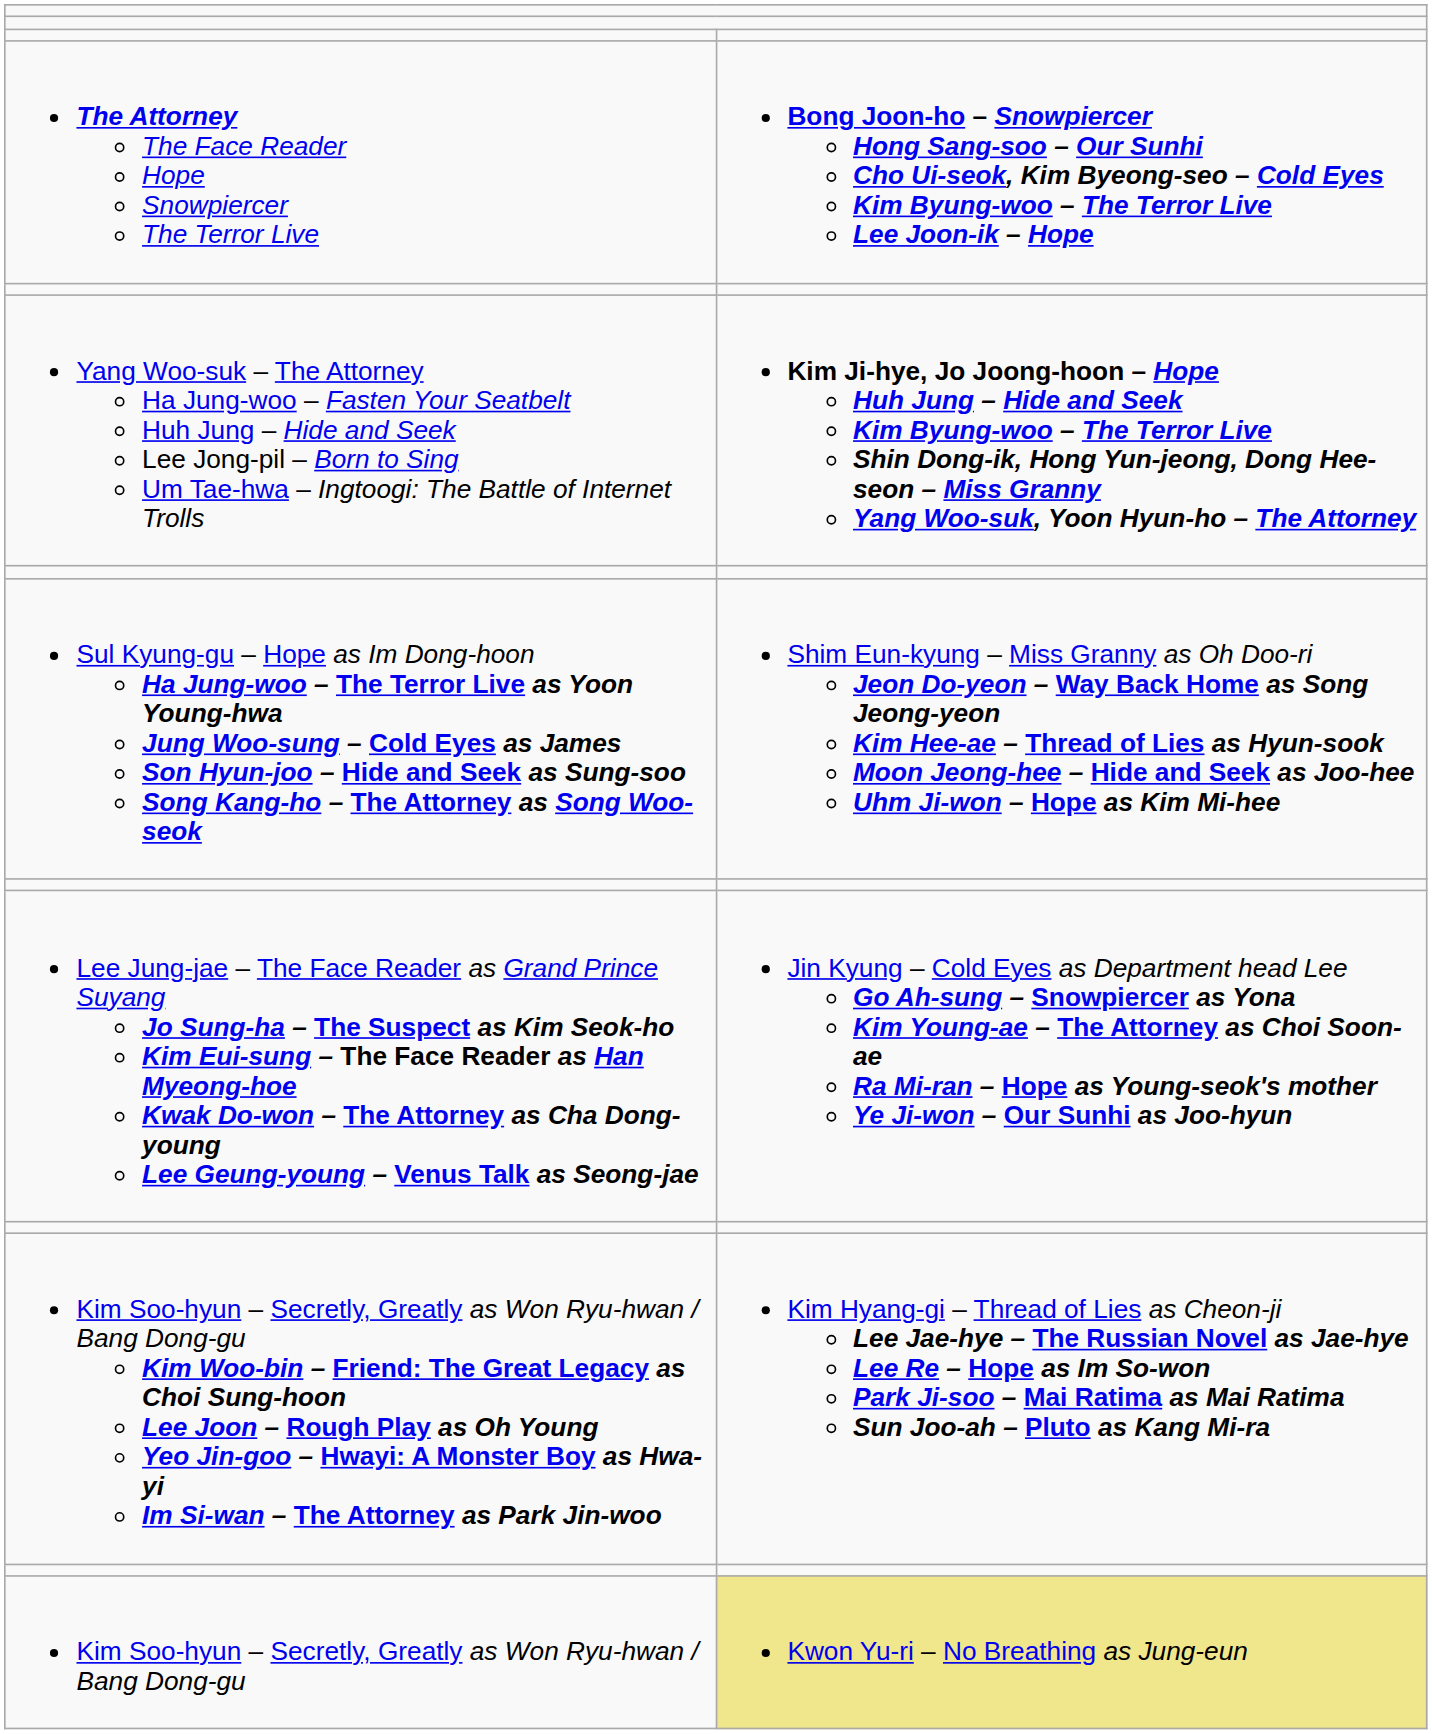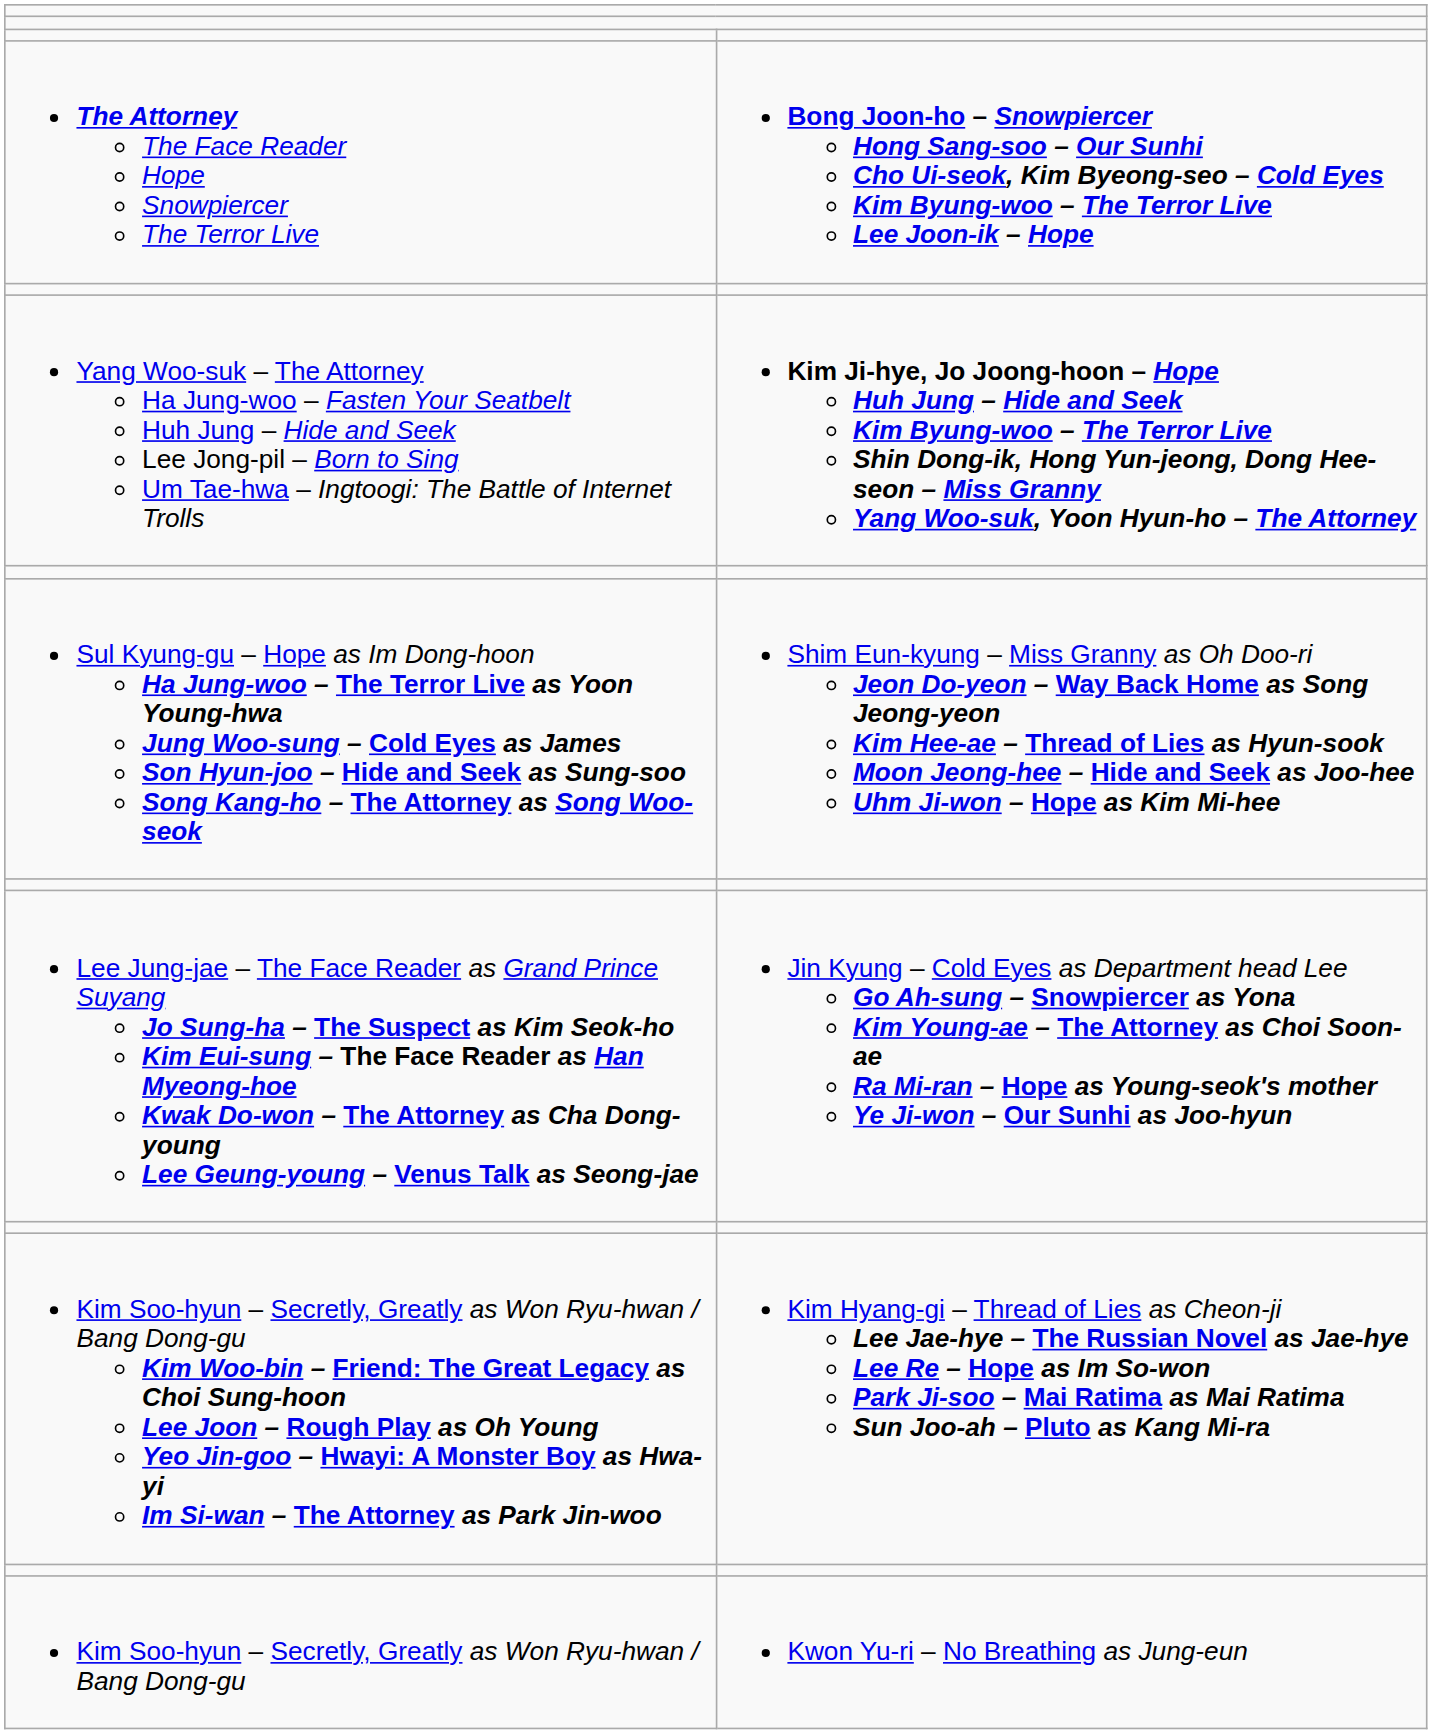row 14 | column 2: khaki background -> no background
